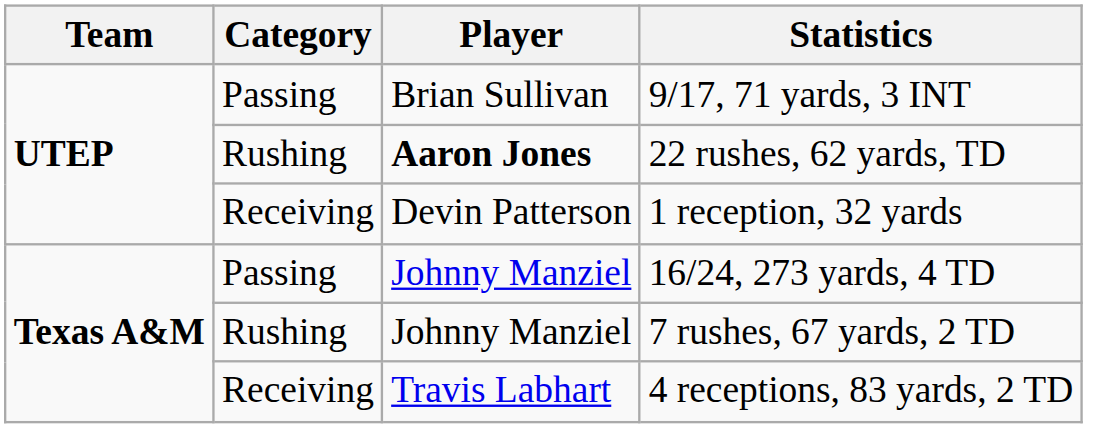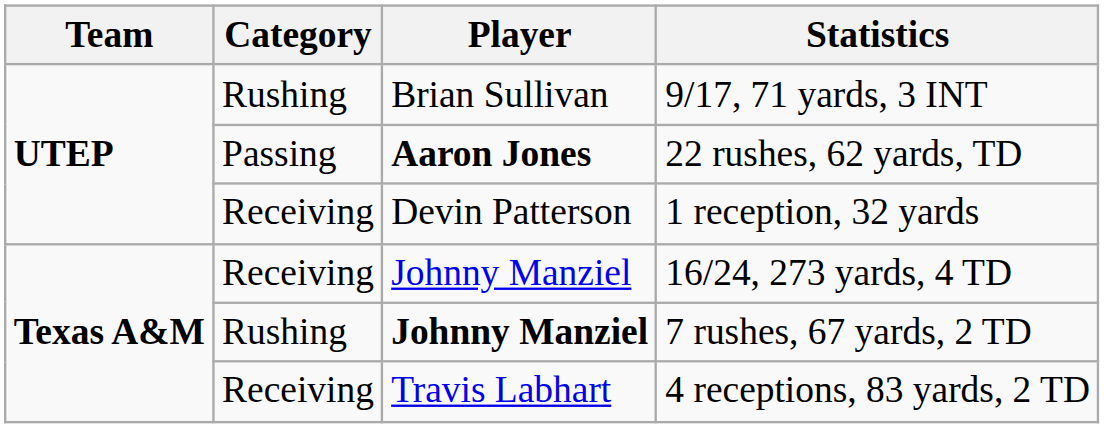9/17, 71 yards, 3 INT | Category: Passing -> Rushing
22 rushes, 62 yards, TD | Category: Rushing -> Passing
16/24, 273 yards, 4 TD | Category: Passing -> Receiving
7 rushes, 67 yards, 2 TD | Player: normal -> bold
